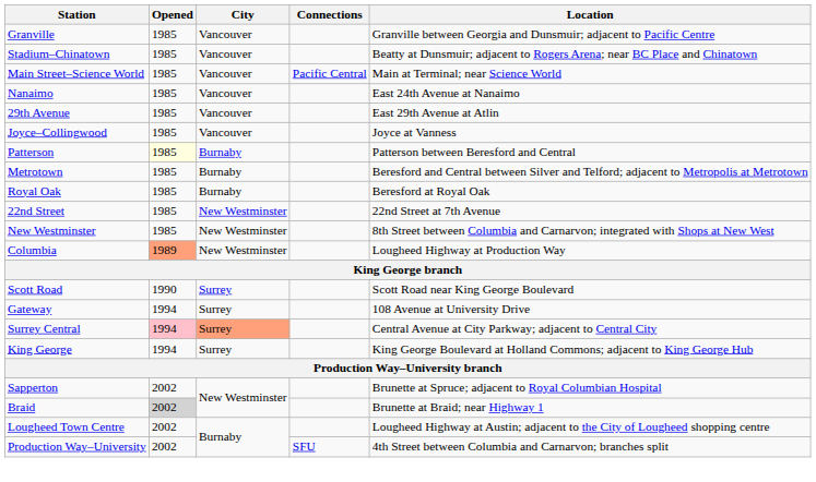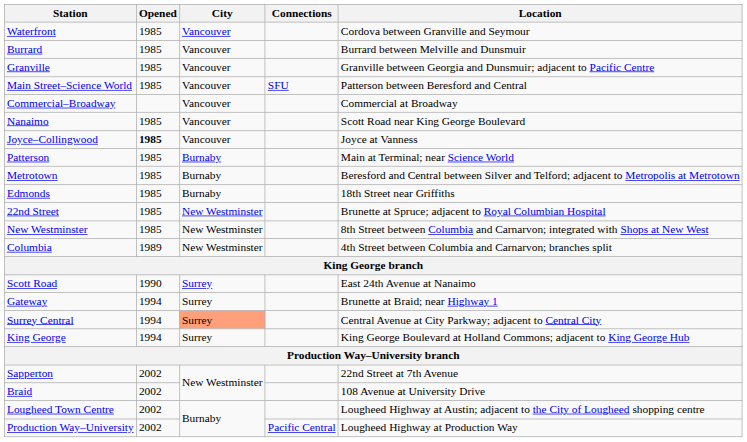+ row: Waterfront | 1985 | Vancouver | Cordova between Granville and Seymour
+ row: Burrard | 1985 | Vancouver | Burrard between Melville and Dunsmuir
- row: Stadium–Chinatown | 1985 | Vancouver | Beatty at Dunsmuir; adjacent to Rogers Arena; near BC Place and Chinatown
Main Street–Science World | Connections: Pacific Central -> SFU
Main Street–Science World | Location: Main at Terminal; near Science World -> Patterson between Beresford and Central
+ row: Commercial–Broadway | Vancouver | Commercial at Broadway
Nanaimo | Location: East 24th Avenue at Nanaimo -> Scott Road near King George Boulevard
- row: 29th Avenue | 1985 | Vancouver | East 29th Avenue at Atlin
Joyce–Collingwood | Opened: normal -> bold
Patterson | Opened: lightyellow background -> no background
Patterson | Location: Patterson between Beresford and Central -> Main at Terminal; near Science World
- row: Royal Oak | 1985 | Burnaby | Beresford at Royal Oak
+ row: Edmonds | 1985 | Burnaby | 18th Street near Griffiths
22nd Street | Location: 22nd Street at 7th Avenue -> Brunette at Spruce; adjacent to Royal Columbian Hospital
Columbia | Opened: lightsalmon background -> no background
Columbia | Location: Lougheed Highway at Production Way -> 4th Street between Columbia and Carnarvon; branches split
Scott Road | Location: Scott Road near King George Boulevard -> East 24th Avenue at Nanaimo
Gateway | Location: 108 Avenue at University Drive -> Brunette at Braid; near Highway 1
Surrey Central | Opened: pink background -> no background
Sapperton | Location: Brunette at Spruce; adjacent to Royal Columbian Hospital -> 22nd Street at 7th Avenue
Braid | Opened: lightgrey background -> no background
Braid | Location: Brunette at Braid; near Highway 1 -> 108 Avenue at University Drive
Production Way–University | Connections: SFU -> Pacific Central
Production Way–University | Location: 4th Street between Columbia and Carnarvon; branches split -> Lougheed Highway at Production Way
